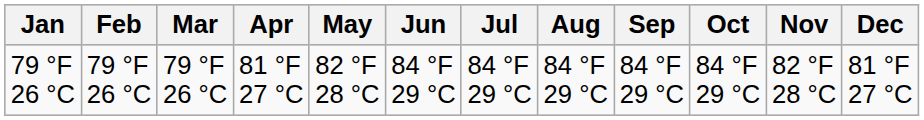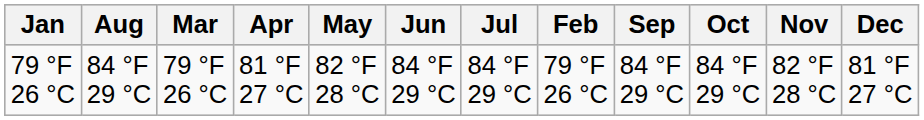columns swapped: Feb <-> Aug
